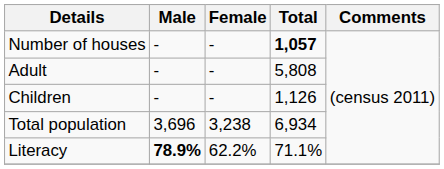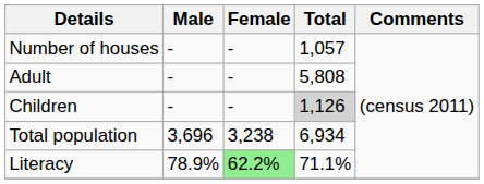Number of houses | Total: bold -> normal
Children | Total: no background -> lightgrey background
Literacy | Male: bold -> normal
Literacy | Female: no background -> lightgreen background
